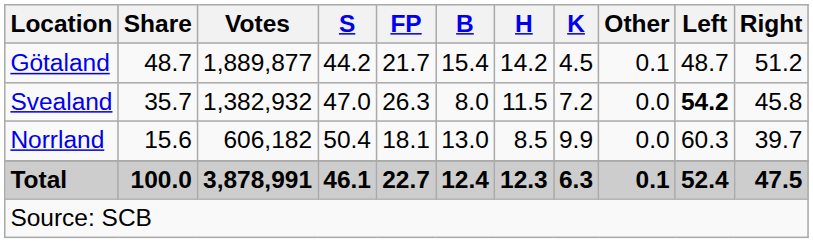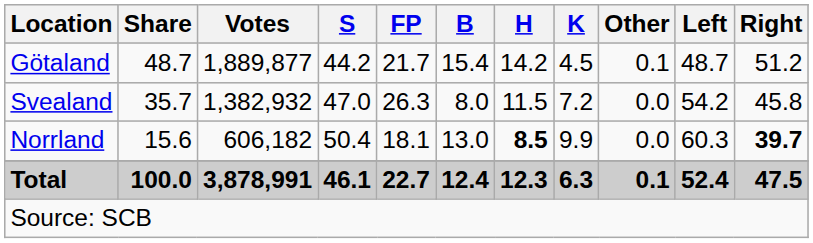Svealand | Left: bold -> normal
Norrland | H: normal -> bold
Norrland | Right: normal -> bold
